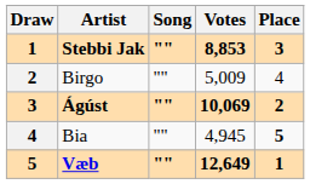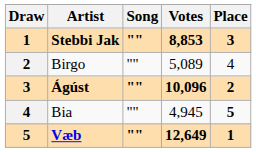Birgo | Votes: 5,009 -> 5,089
Ágúst | Votes: 10,069 -> 10,096
